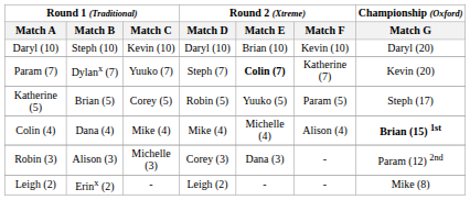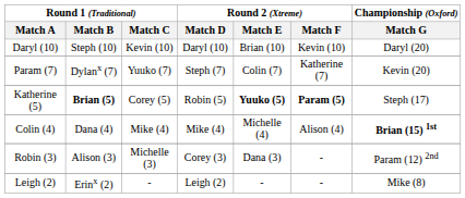Param (7) | Round 2 (Xtreme) / Match E: bold -> normal
Katherine (5) | Round 1 (Traditional) / Match B: normal -> bold
Katherine (5) | Round 2 (Xtreme) / Match E: normal -> bold
Katherine (5) | Round 2 (Xtreme) / Match F: normal -> bold
